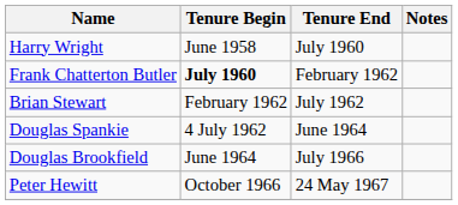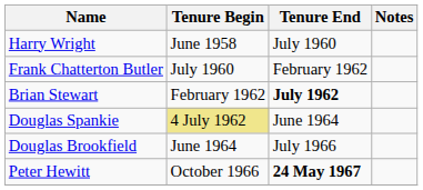Frank Chatterton Butler | Tenure Begin: bold -> normal
Brian Stewart | Tenure End: normal -> bold
Douglas Spankie | Tenure Begin: no background -> khaki background
Peter Hewitt | Tenure End: normal -> bold
